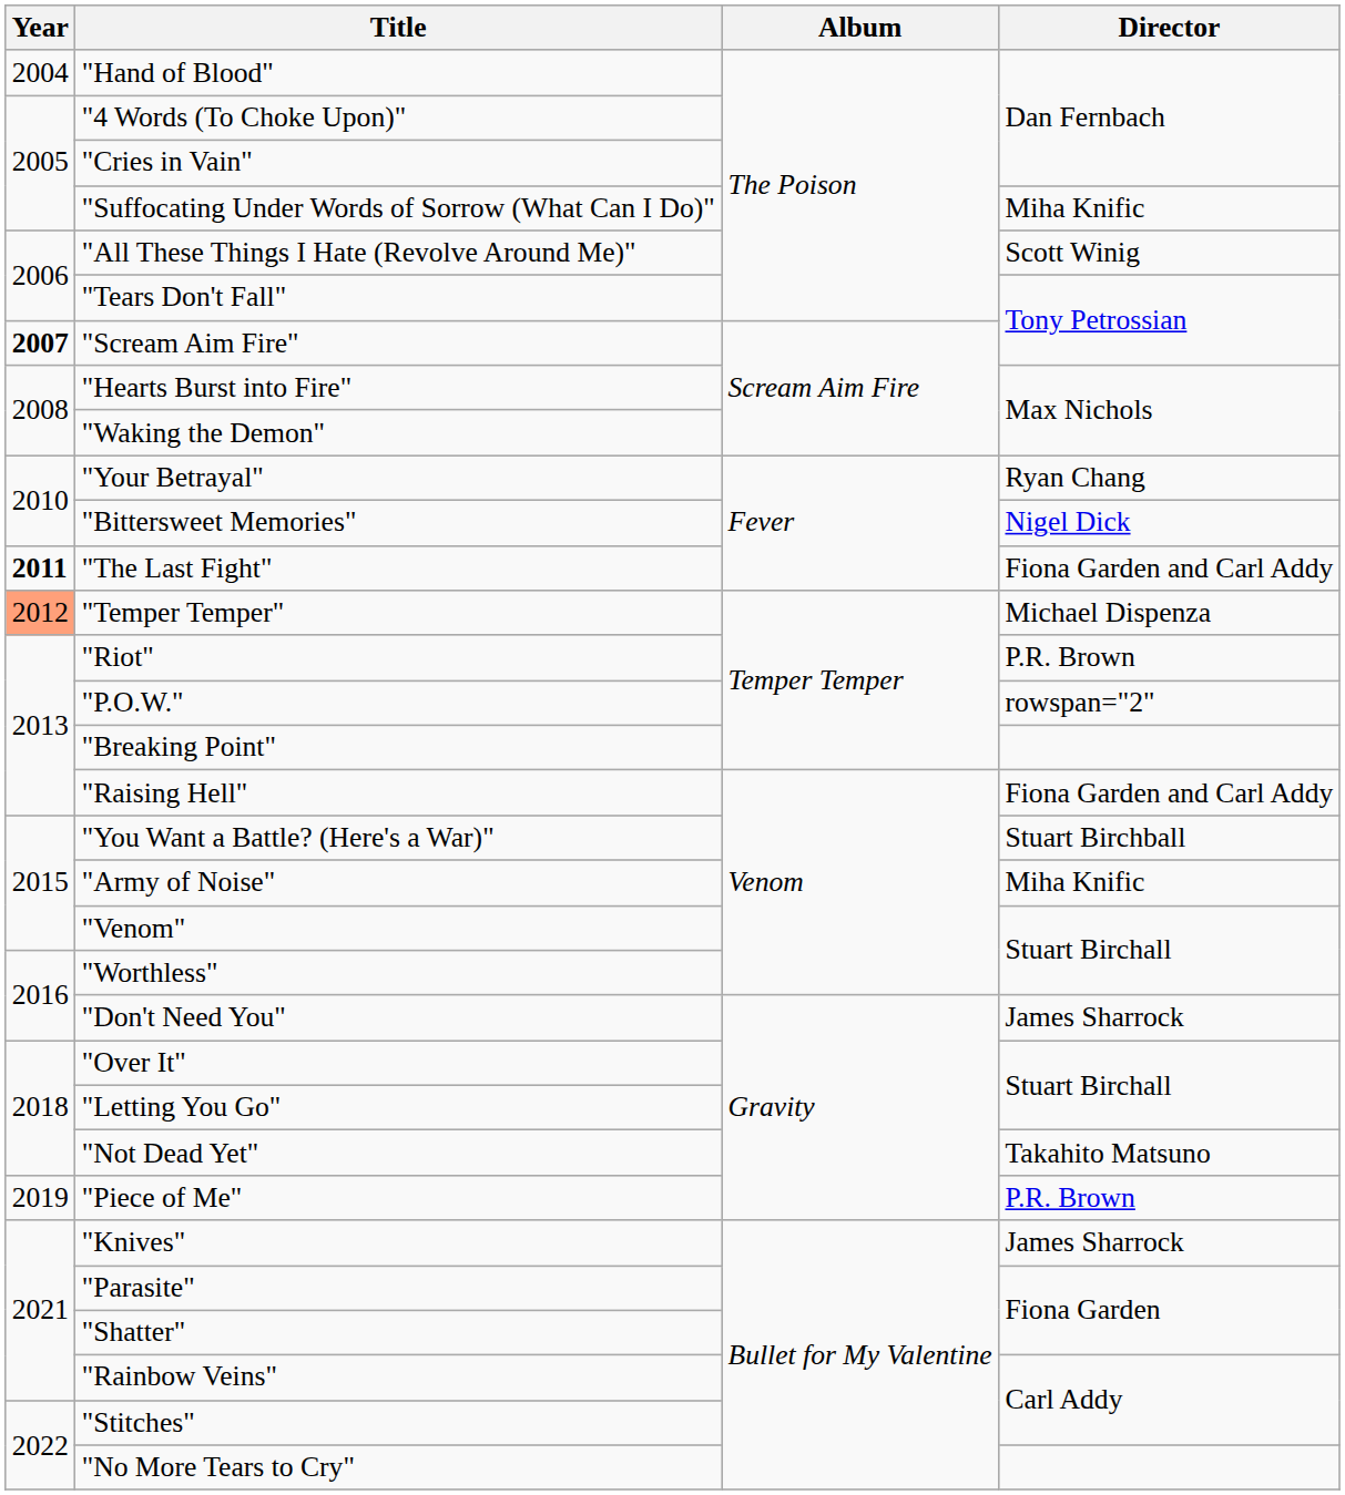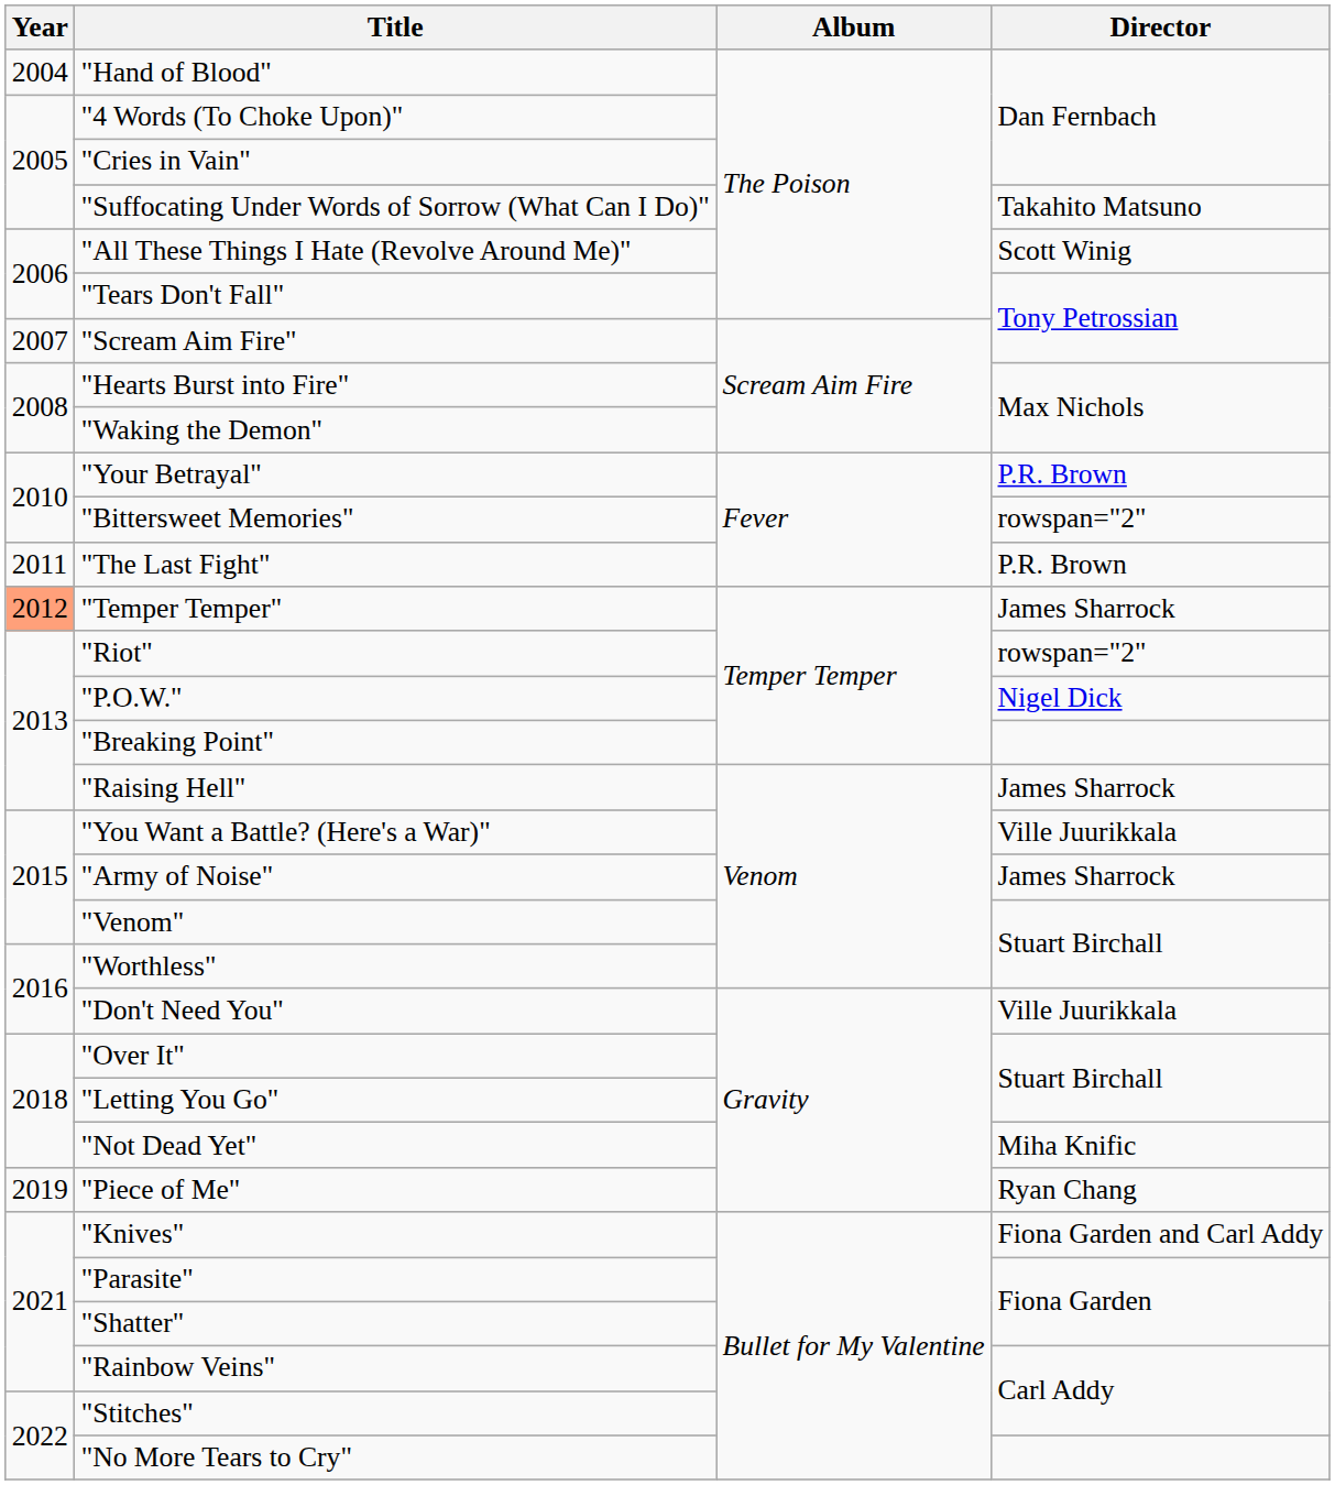"Suffocating Under Words of Sorrow (What Can I Do)" | Director: Miha Knific -> Takahito Matsuno
"Scream Aim Fire" | Year: bold -> normal
"Your Betrayal" | Director: Ryan Chang -> P.R. Brown
"Bittersweet Memories" | Director: Nigel Dick -> rowspan="2"
"The Last Fight" | Year: bold -> normal
"The Last Fight" | Director: Fiona Garden and Carl Addy -> P.R. Brown
"Temper Temper" | Director: Michael Dispenza -> James Sharrock
"Riot" | Director: P.R. Brown -> rowspan="2"
"P.O.W." | Director: rowspan="2" -> Nigel Dick
"Raising Hell" | Director: Fiona Garden and Carl Addy -> James Sharrock
"You Want a Battle? (Here's a War)" | Director: Stuart Birchball -> Ville Juurikkala
"Army of Noise" | Director: Miha Knific -> James Sharrock
"Don't Need You" | Director: James Sharrock -> Ville Juurikkala
"Not Dead Yet" | Director: Takahito Matsuno -> Miha Knific
"Piece of Me" | Director: P.R. Brown -> Ryan Chang
"Knives" | Director: James Sharrock -> Fiona Garden and Carl Addy
